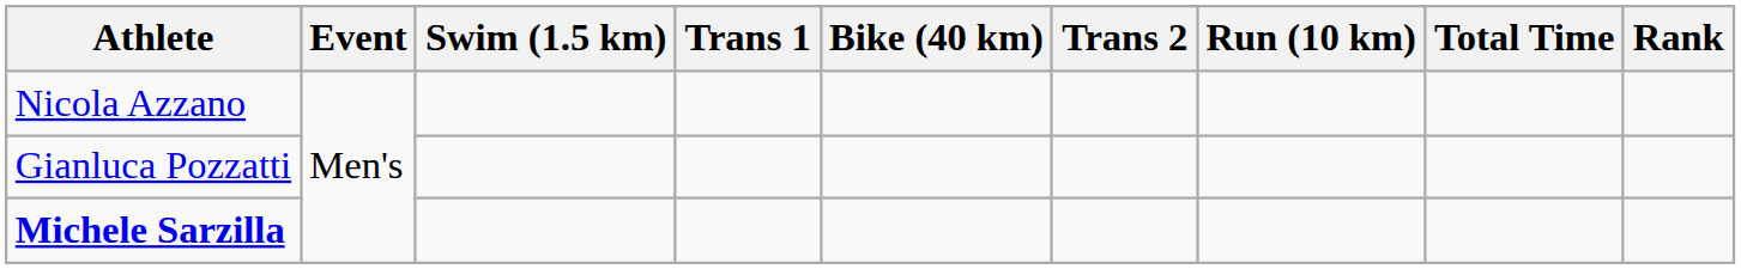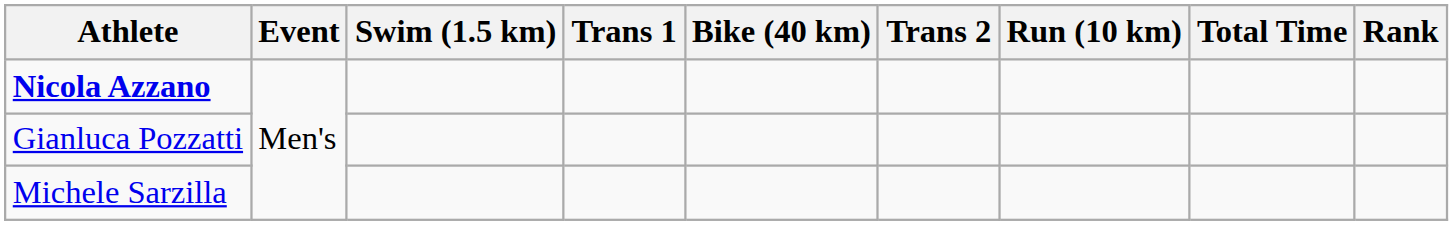Nicola Azzano | Athlete: normal -> bold
Michele Sarzilla | Athlete: bold -> normal
